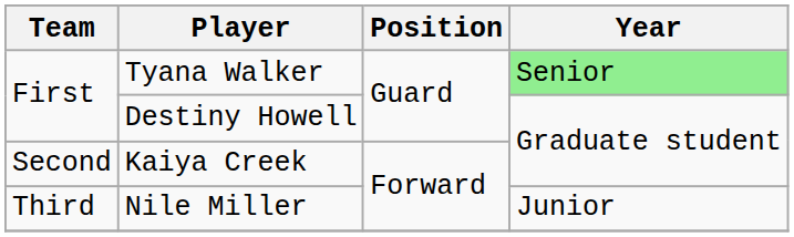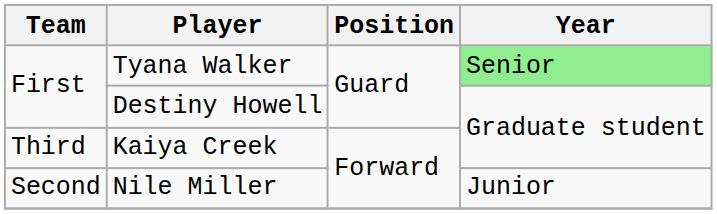Kaiya Creek | Team: Second -> Third
Nile Miller | Team: Third -> Second
